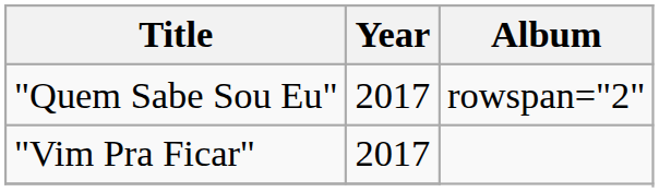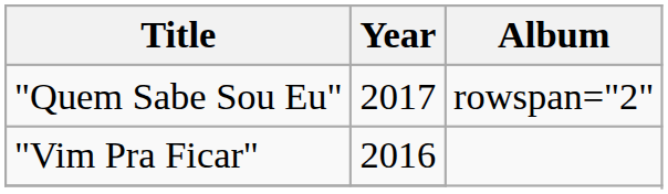"Vim Pra Ficar" | Year: 2017 -> 2016
